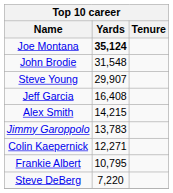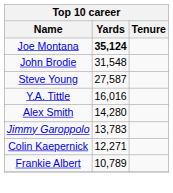Steve Young | Yards: 29,907 -> 27,587
- row: Jeff Garcia | 16,408
+ row: Y.A. Tittle | 16,016
Alex Smith | Yards: 14,215 -> 14,280
Frankie Albert | Yards: 10,795 -> 10,789
- row: Steve DeBerg | 7,220
